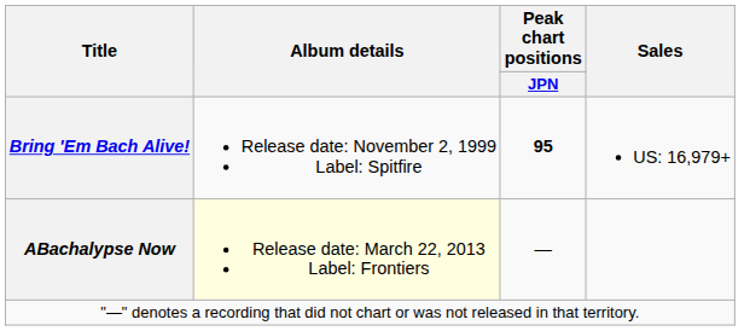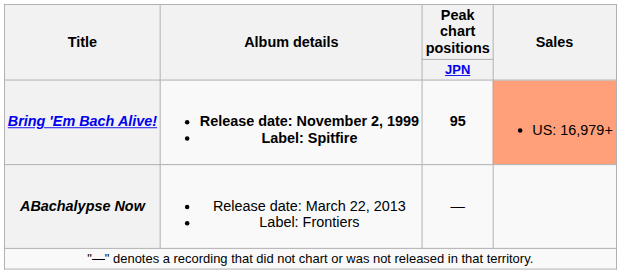Bring 'Em Bach Alive! | Album details: normal -> bold
Bring 'Em Bach Alive! | Sales: no background -> lightsalmon background
ABachalypse Now | Album details: lightyellow background -> no background
